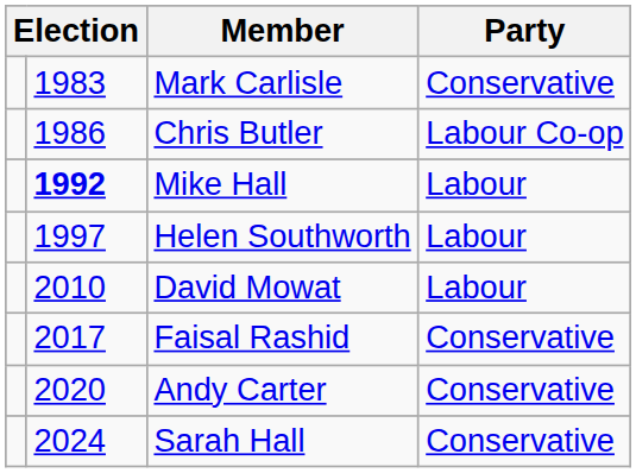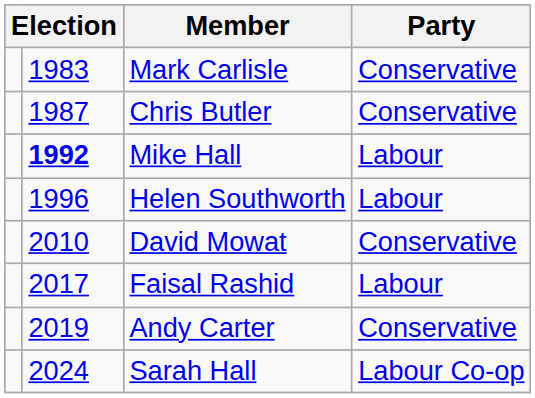Chris Butler | column 2: 1986 -> 1987
Chris Butler | Party: Labour Co-op -> Conservative
Helen Southworth | column 2: 1997 -> 1996
David Mowat | Party: Labour -> Conservative
Faisal Rashid | Party: Conservative -> Labour
Andy Carter | column 2: 2020 -> 2019
Sarah Hall | Party: Conservative -> Labour Co-op
